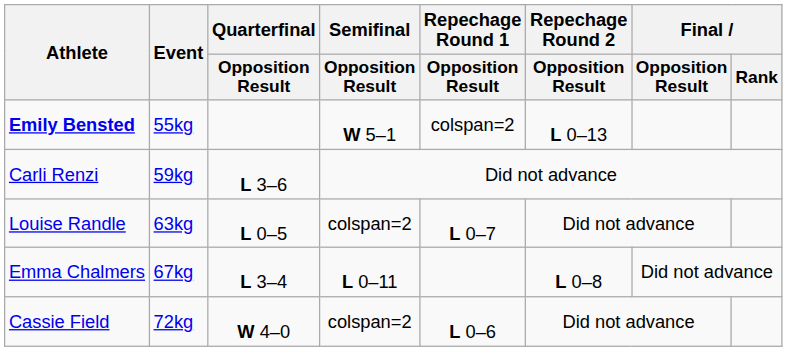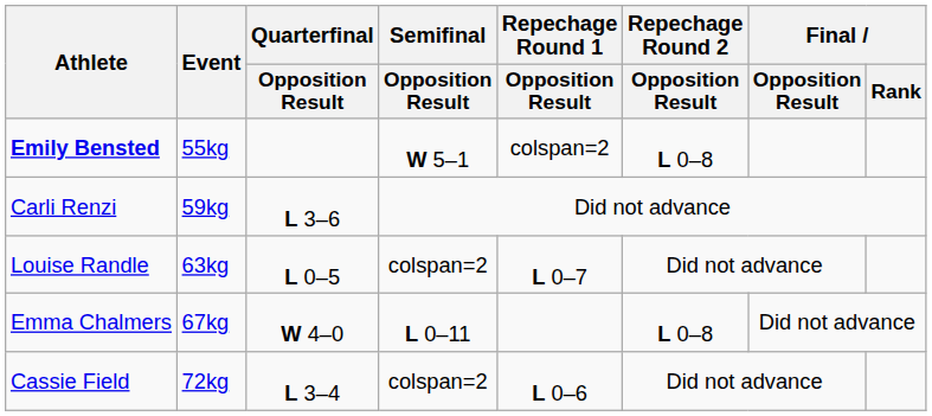Emily Bensted | Repechage Round 2 / Opposition Result: L 0–13 -> L 0–8
Emma Chalmers | Quarterfinal / Opposition Result: L 3–4 -> W 4–0
Cassie Field | Quarterfinal / Opposition Result: W 4–0 -> L 3–4
